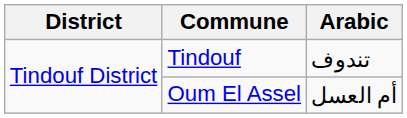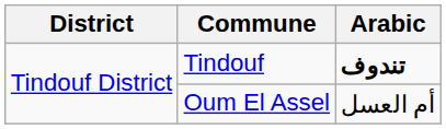Tindouf | Arabic: normal -> bold
